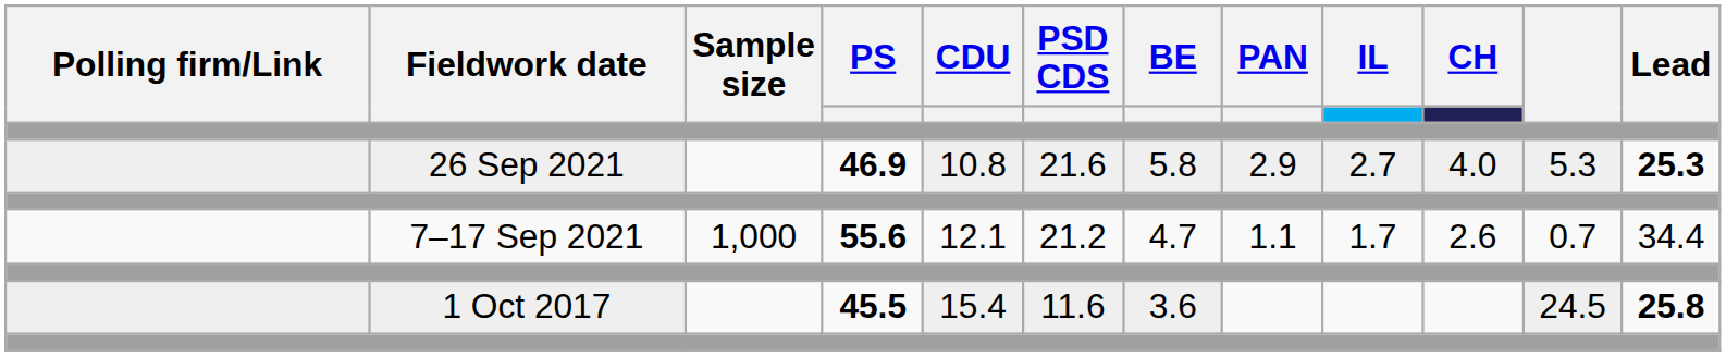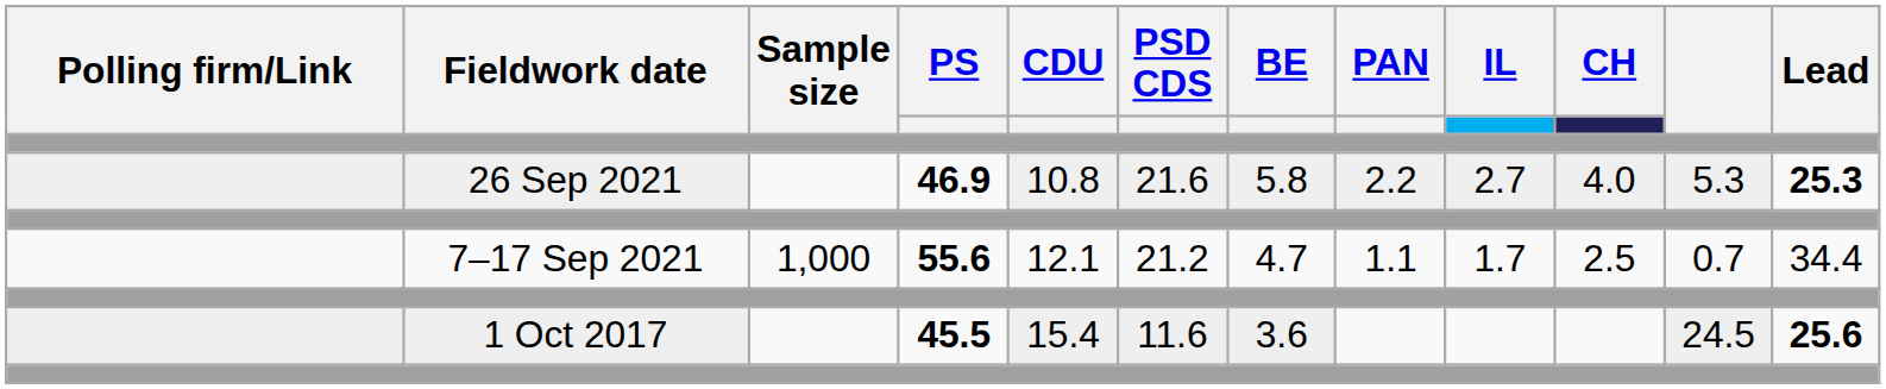26 Sep 2021 | PAN: 2.9 -> 2.2
7–17 Sep 2021 | CH: 2.6 -> 2.5
1 Oct 2017 | Lead: 25.8 -> 25.6
